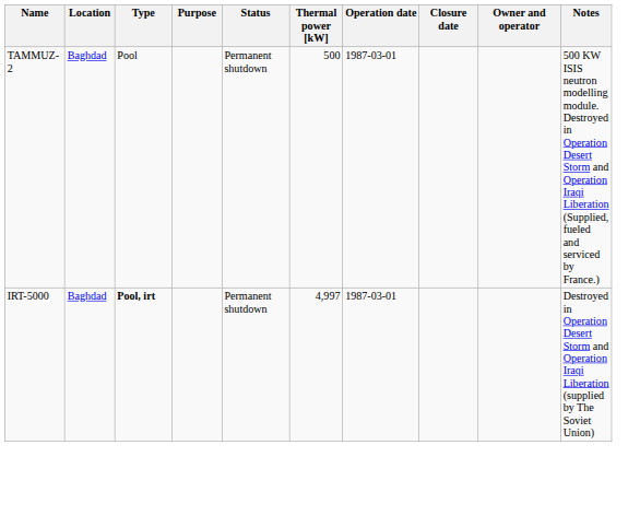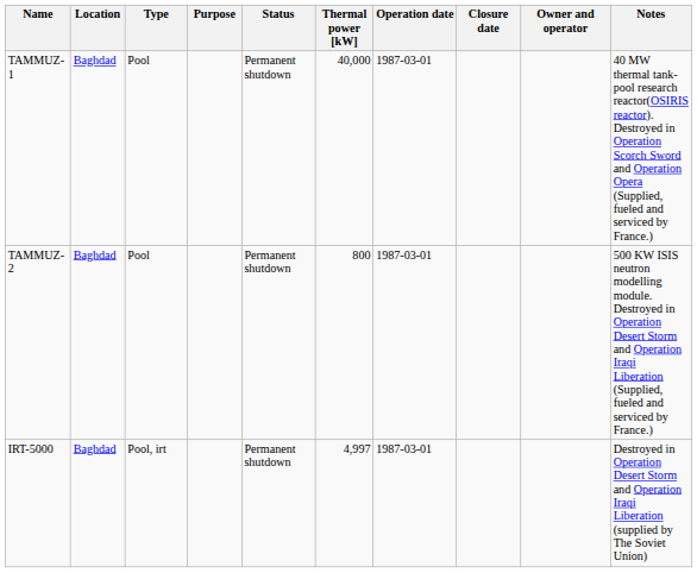+ row: TAMMUZ-1 | Baghdad | Pool | Permanent shutdown | 40,000 | 1987-03-01 | 40 MW thermal tank-pool research reactor(OSIRIS reactor). Destroyed in Operation Scorch Sword and Operation Opera (Supplied, fueled and serviced by France.)
TAMMUZ-2 | Thermal power [kW]: 500 -> 800
IRT-5000 | Type: bold -> normal
